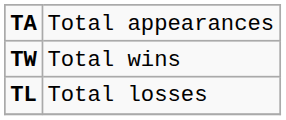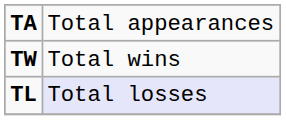row 3 | column 2: no background -> lavender background
